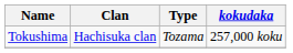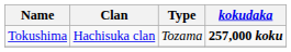Tokushima | kokudaka: normal -> bold
